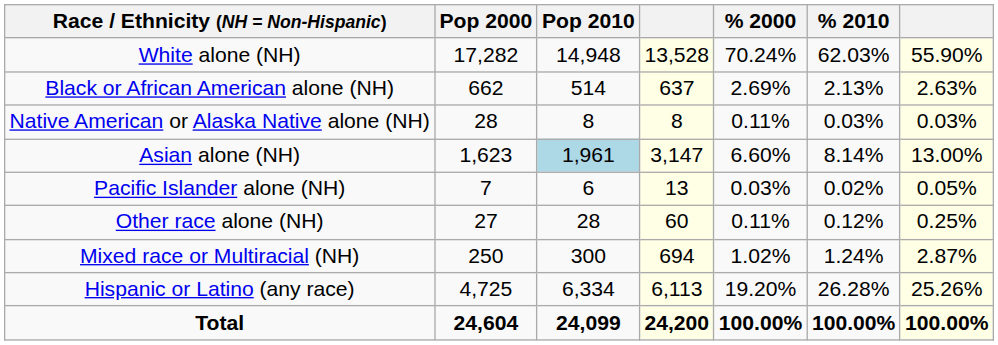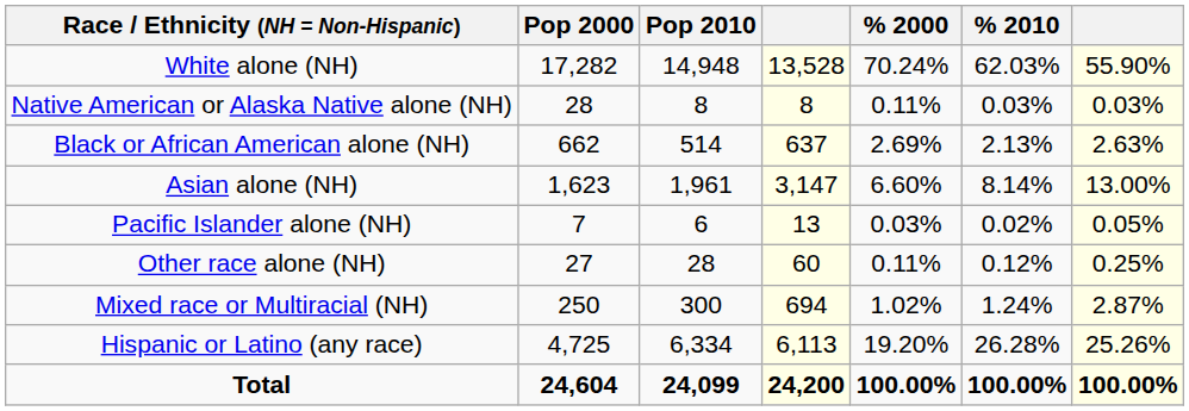rows swapped: Black or African American alone (NH) <-> Native American or Alaska Native alone (NH)
Asian alone (NH) | Pop 2010: lightblue background -> no background
